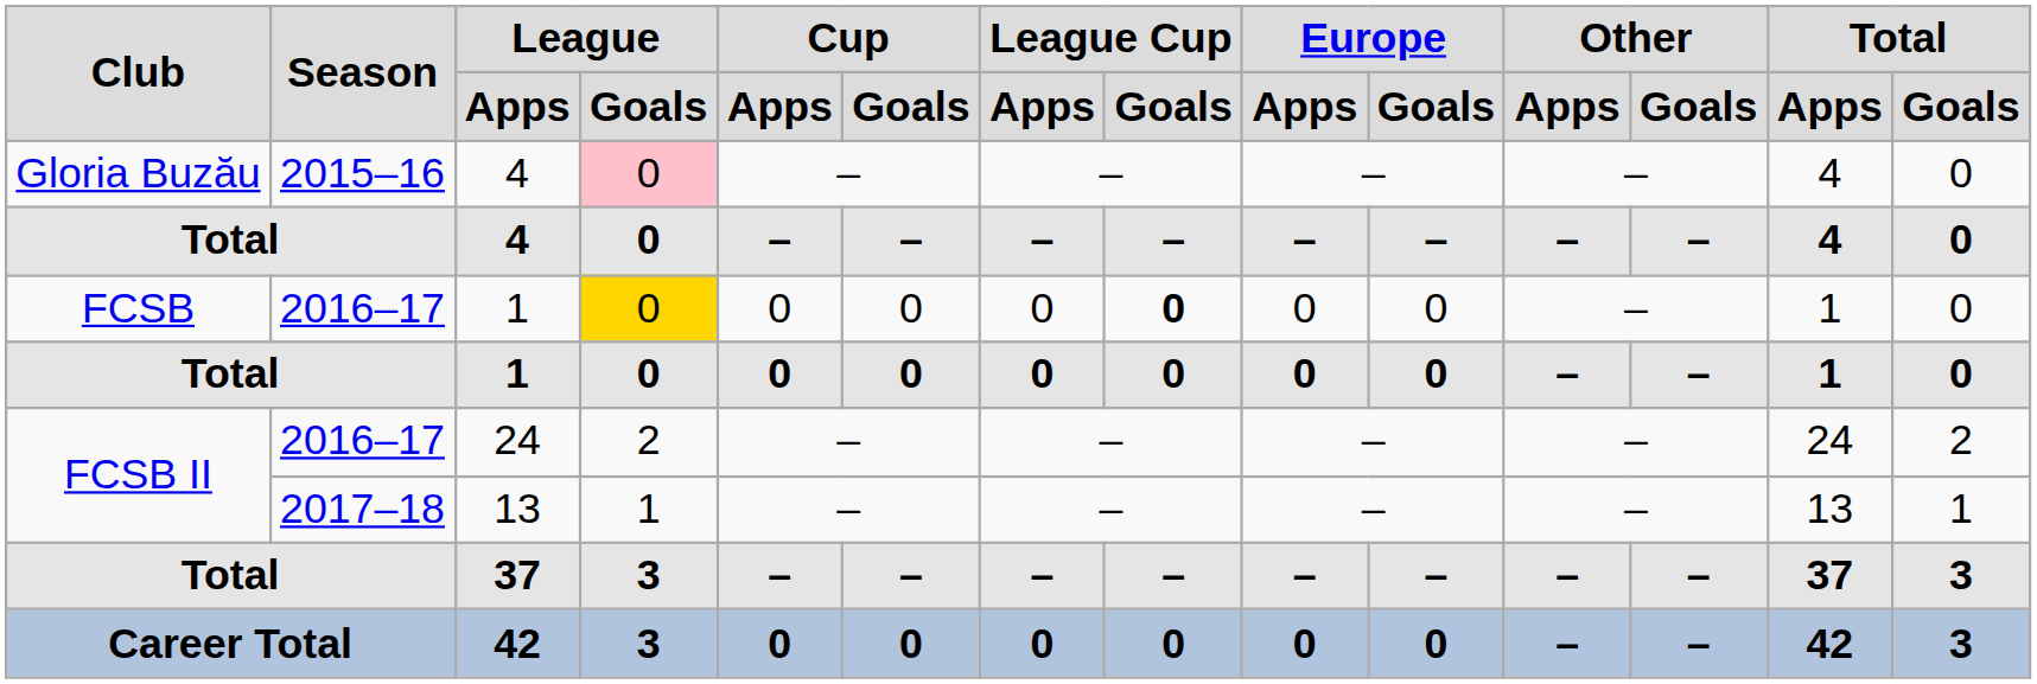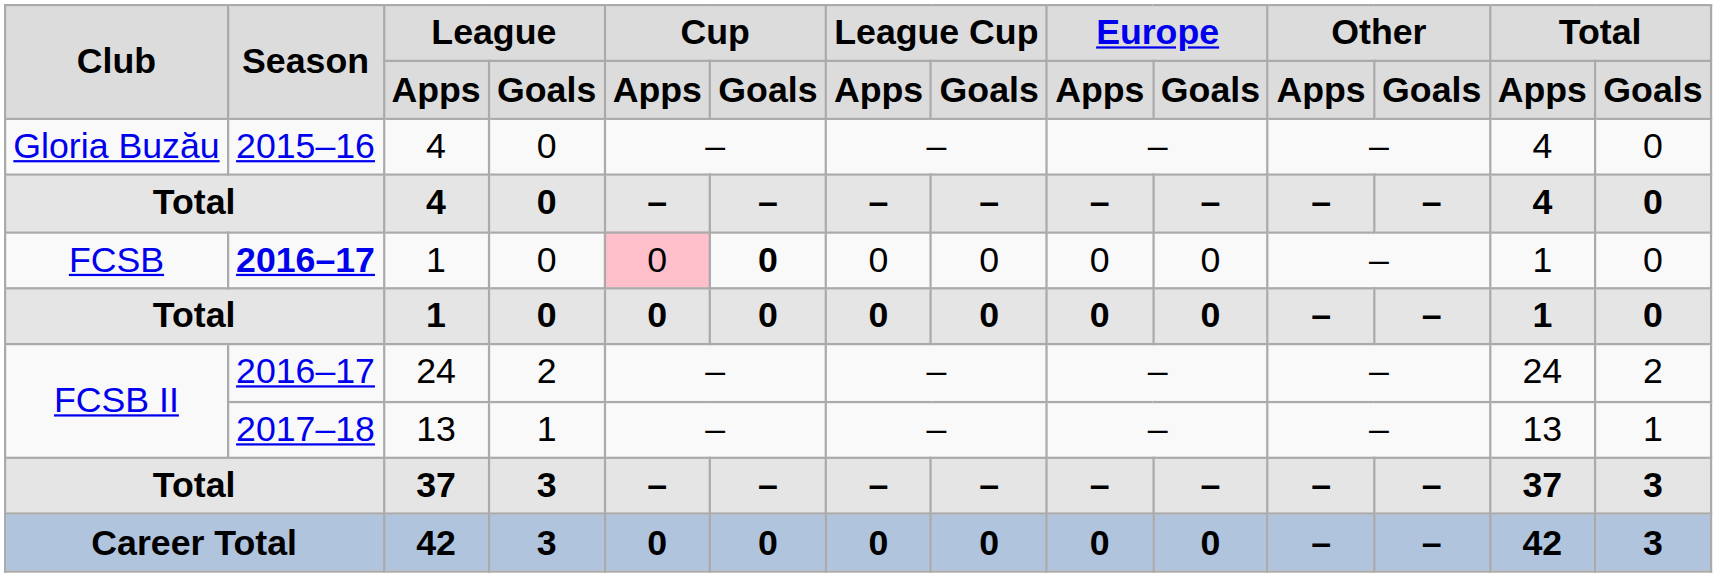Gloria Buzău / 4 | League / Goals: pink background -> no background
FCSB / 1 | Season: normal -> bold
FCSB / 1 | League / Goals: gold background -> no background
FCSB / 1 | Cup / Apps: no background -> pink background
FCSB / 1 | Cup / Goals: normal -> bold
FCSB / 1 | League Cup / Goals: bold -> normal
